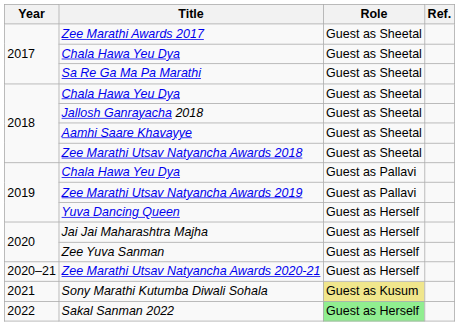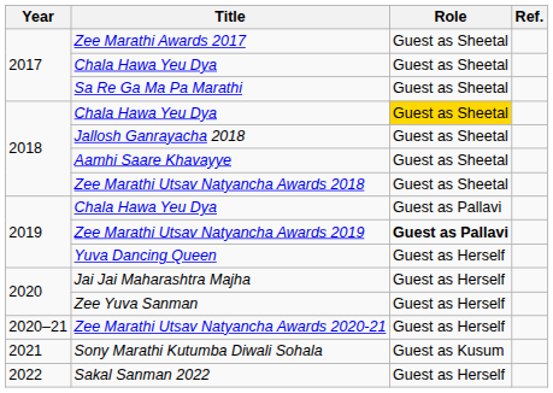2018 / Chala Hawa Yeu Dya | Role: no background -> gold background
Zee Marathi Utsav Natyancha Awards 2019 | Role: normal -> bold
Sony Marathi Kutumba Diwali Sohala | Role: khaki background -> no background
Sakal Sanman 2022 | Role: lightgreen background -> no background
